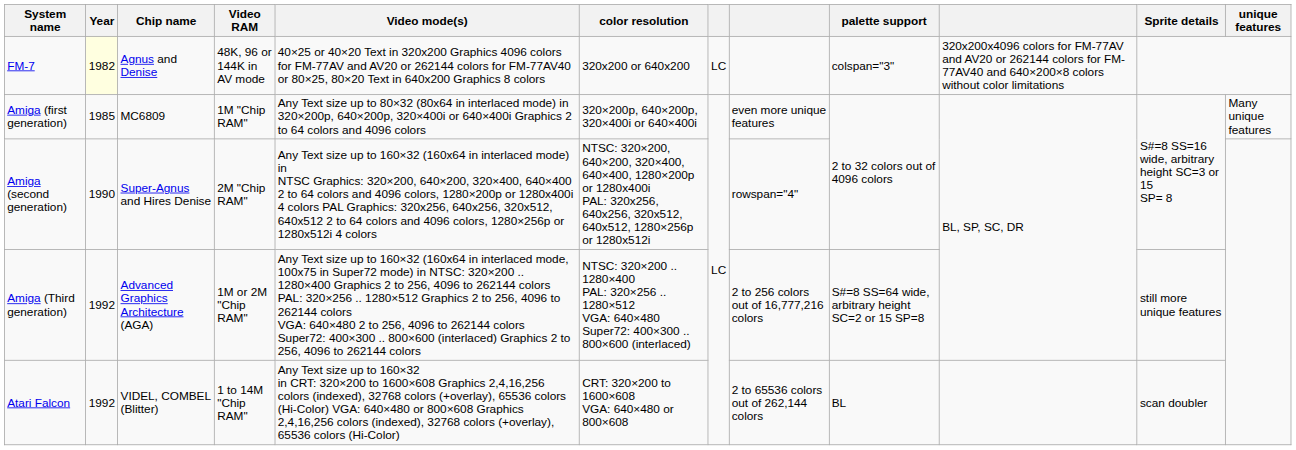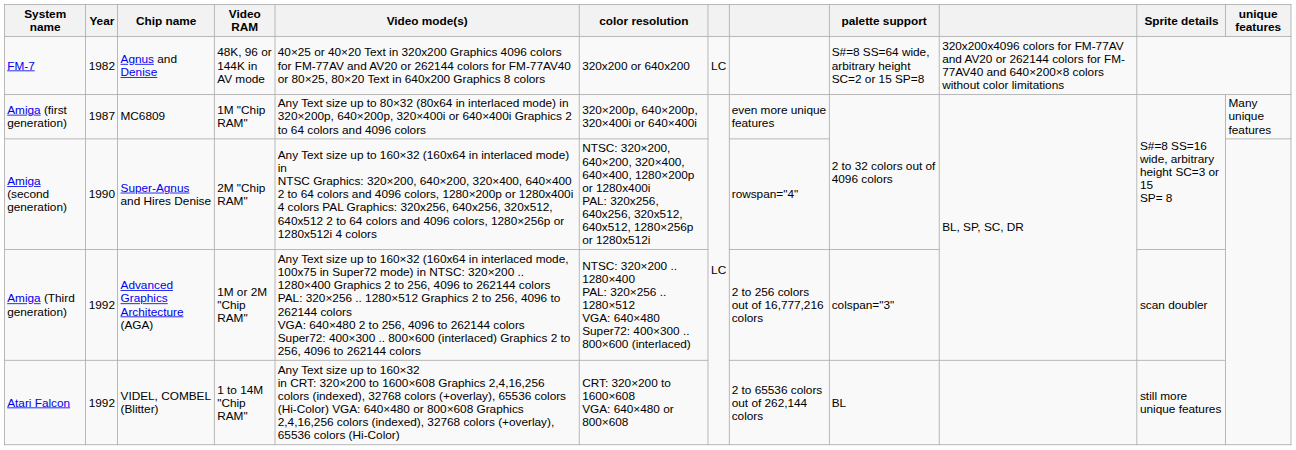FM-7 | Year: lightyellow background -> no background
FM-7 | palette support: colspan="3" -> S#=8 SS=64 wide, arbitrary height SC=2 or 15 SP=8
Amiga (first generation) | Year: 1985 -> 1987
Amiga (Third generation) | palette support: S#=8 SS=64 wide, arbitrary height SC=2 or 15 SP=8 -> colspan="3"
Amiga (Third generation) | Sprite details: still more unique features -> scan doubler
Atari Falcon | Sprite details: scan doubler -> still more unique features
